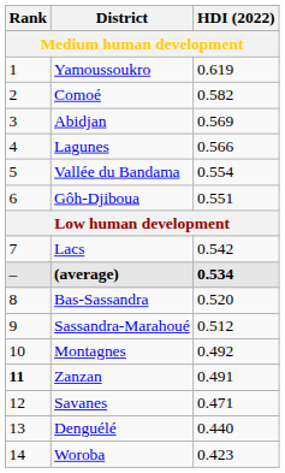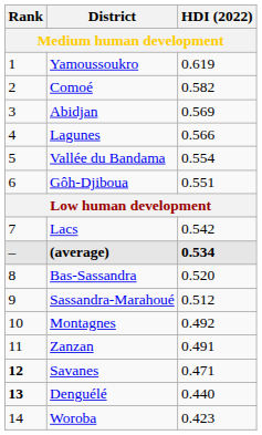Zanzan | Rank: bold -> normal
Savanes | Rank: normal -> bold
Denguélé | Rank: normal -> bold
